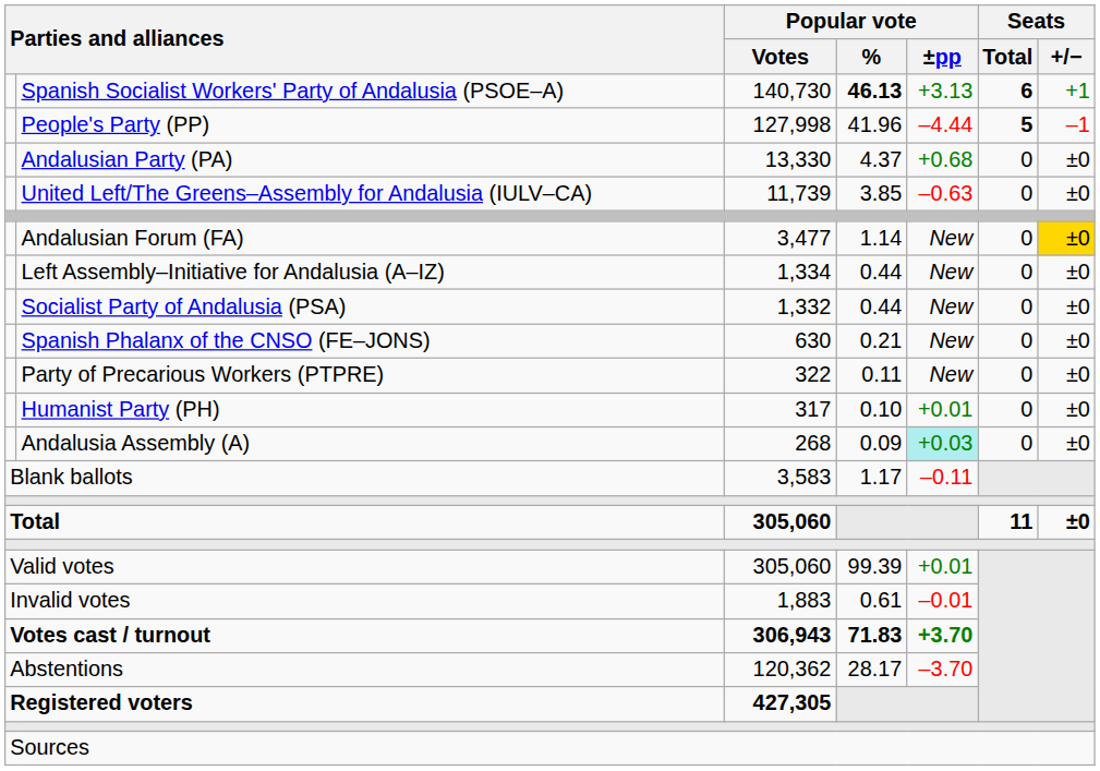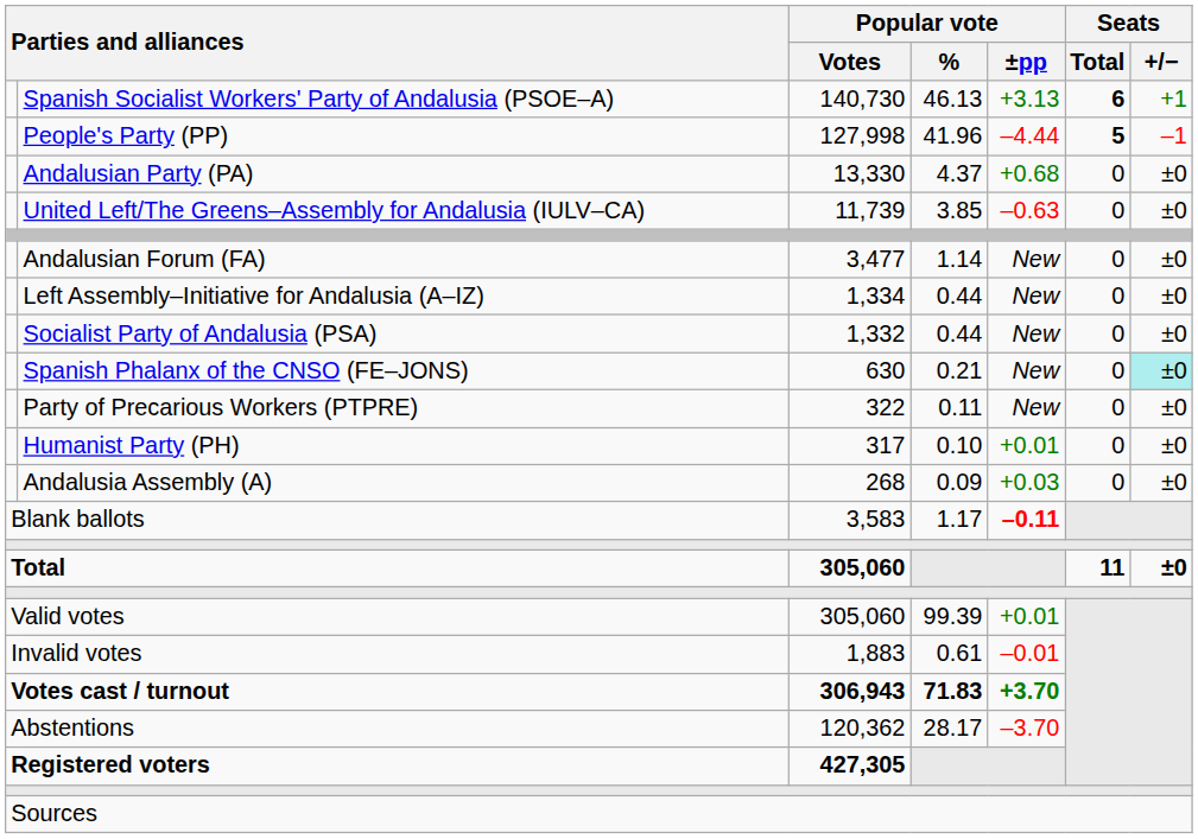Spanish Socialist Workers' Party of Andalusia (PSOE–A) | Popular vote / %: bold -> normal
Andalusian Forum (FA) | Seats / +/−: gold background -> no background
Spanish Phalanx of the CNSO (FE–JONS) | Seats / +/−: no background -> paleturquoise background
Andalusia Assembly (A) | Popular vote / ±pp: paleturquoise background -> no background
Blank ballots | Popular vote / ±pp: normal -> bold
